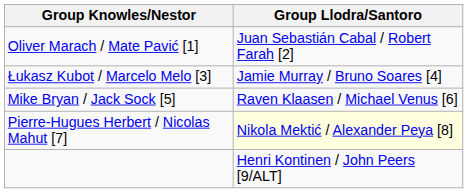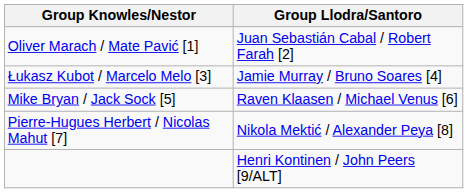Pierre-Hugues Herbert / Nicolas Mahut [7] | Group Llodra/Santoro: lightyellow background -> no background
